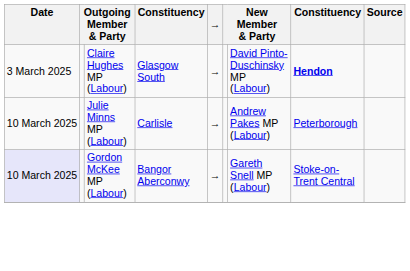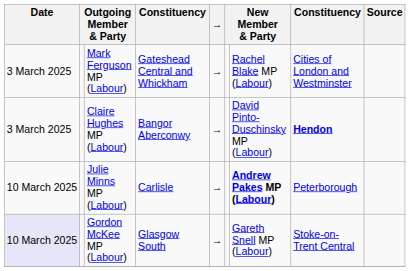+ row: 3 March 2025 | Mark Ferguson MP (Labour) | Gateshead Central and Whickham | → | Rachel Blake MP (Labour) | Cities of London and Westminster
Claire Hughes MP (Labour) | column 4: Glasgow South -> Bangor Aberconwy
Julie Minns MP (Labour) | column 7: normal -> bold
Gordon McKee MP (Labour) | column 4: Bangor Aberconwy -> Glasgow South
